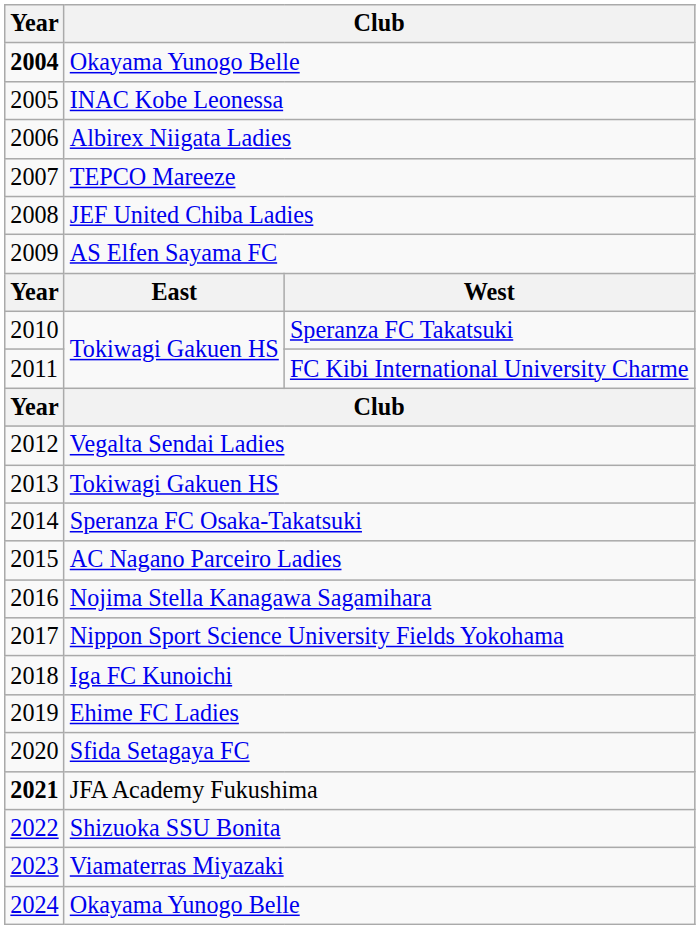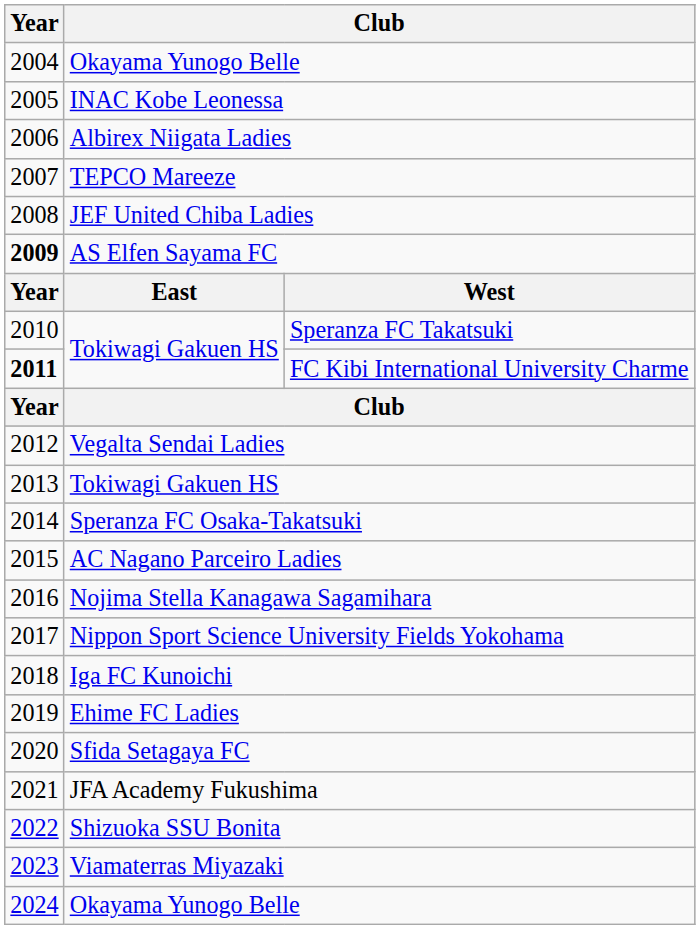2004 / Okayama Yunogo Belle | Year: bold -> normal
AS Elfen Sayama FC | Year: normal -> bold
FC Kibi International University Charme | Year: normal -> bold
JFA Academy Fukushima | Year: bold -> normal
